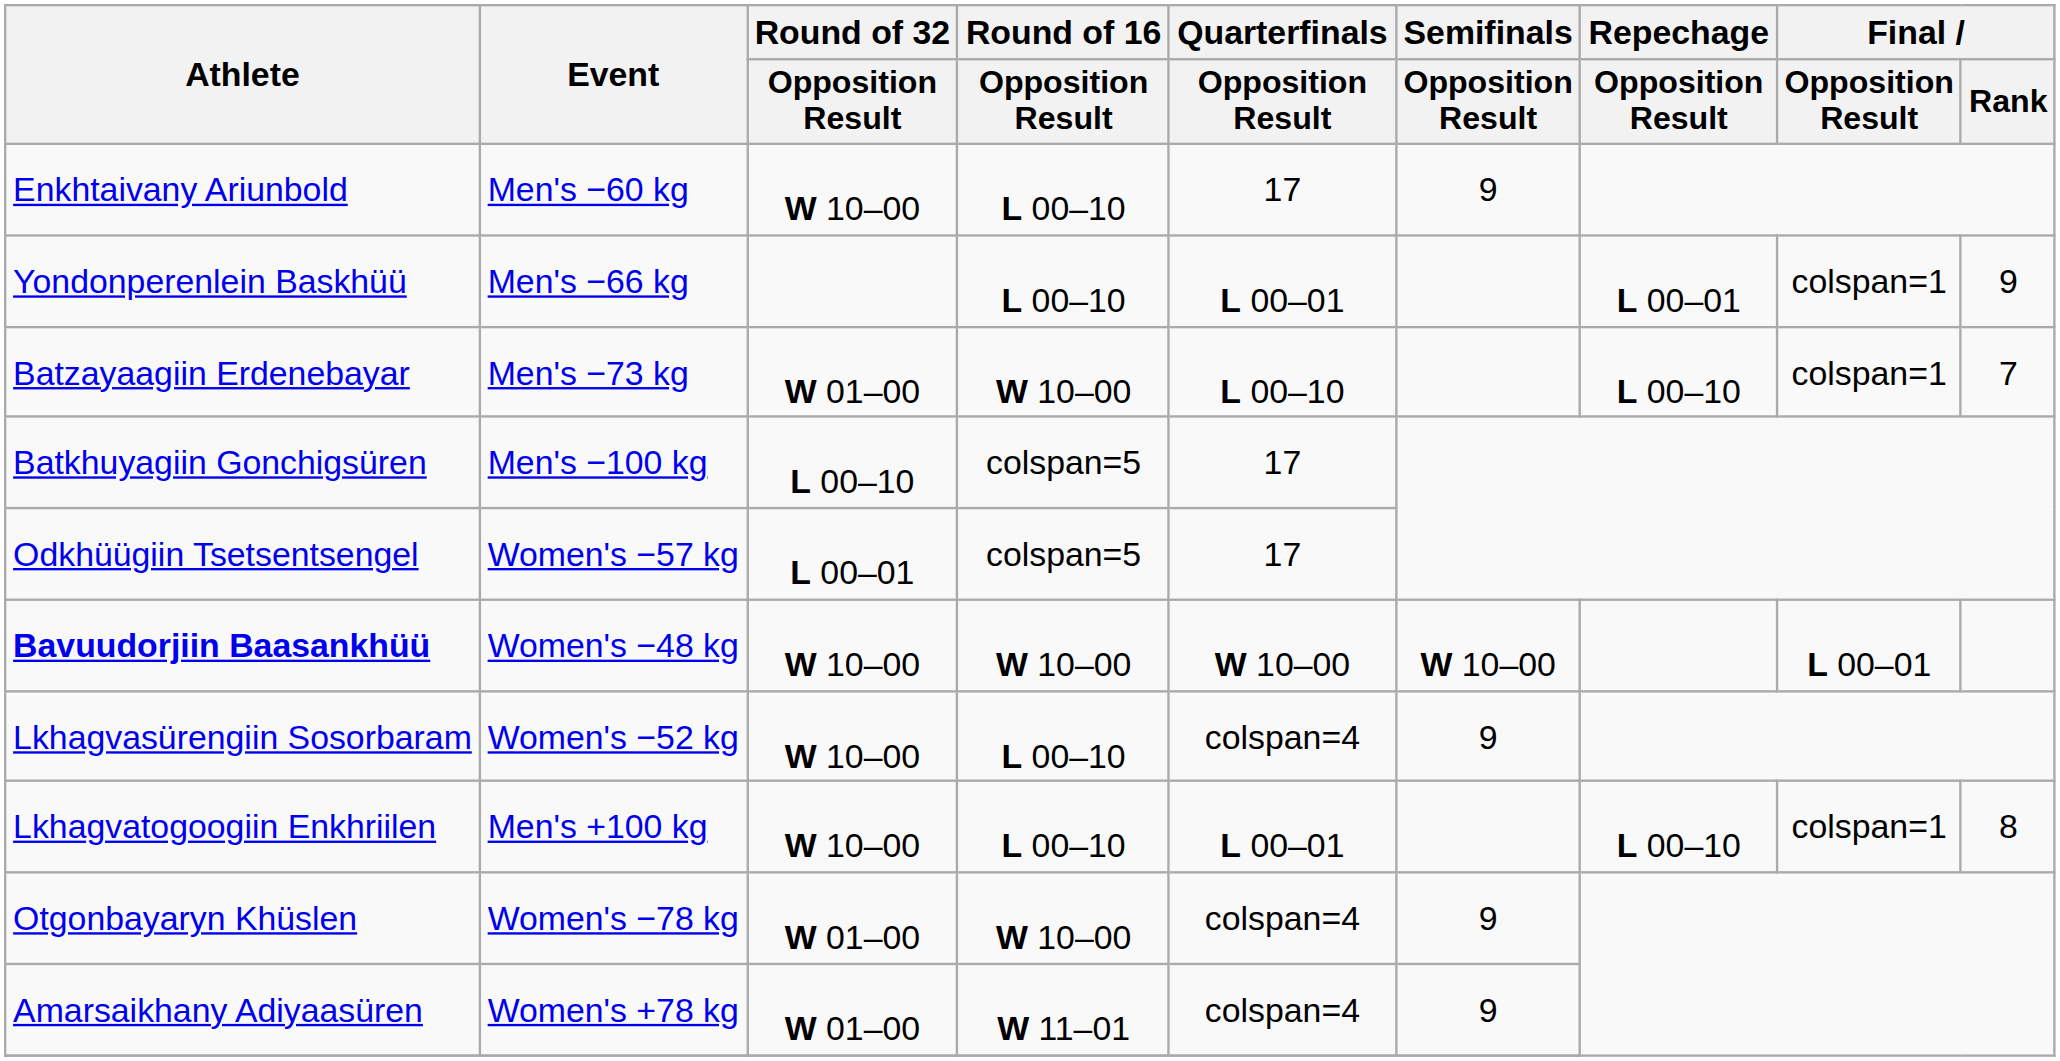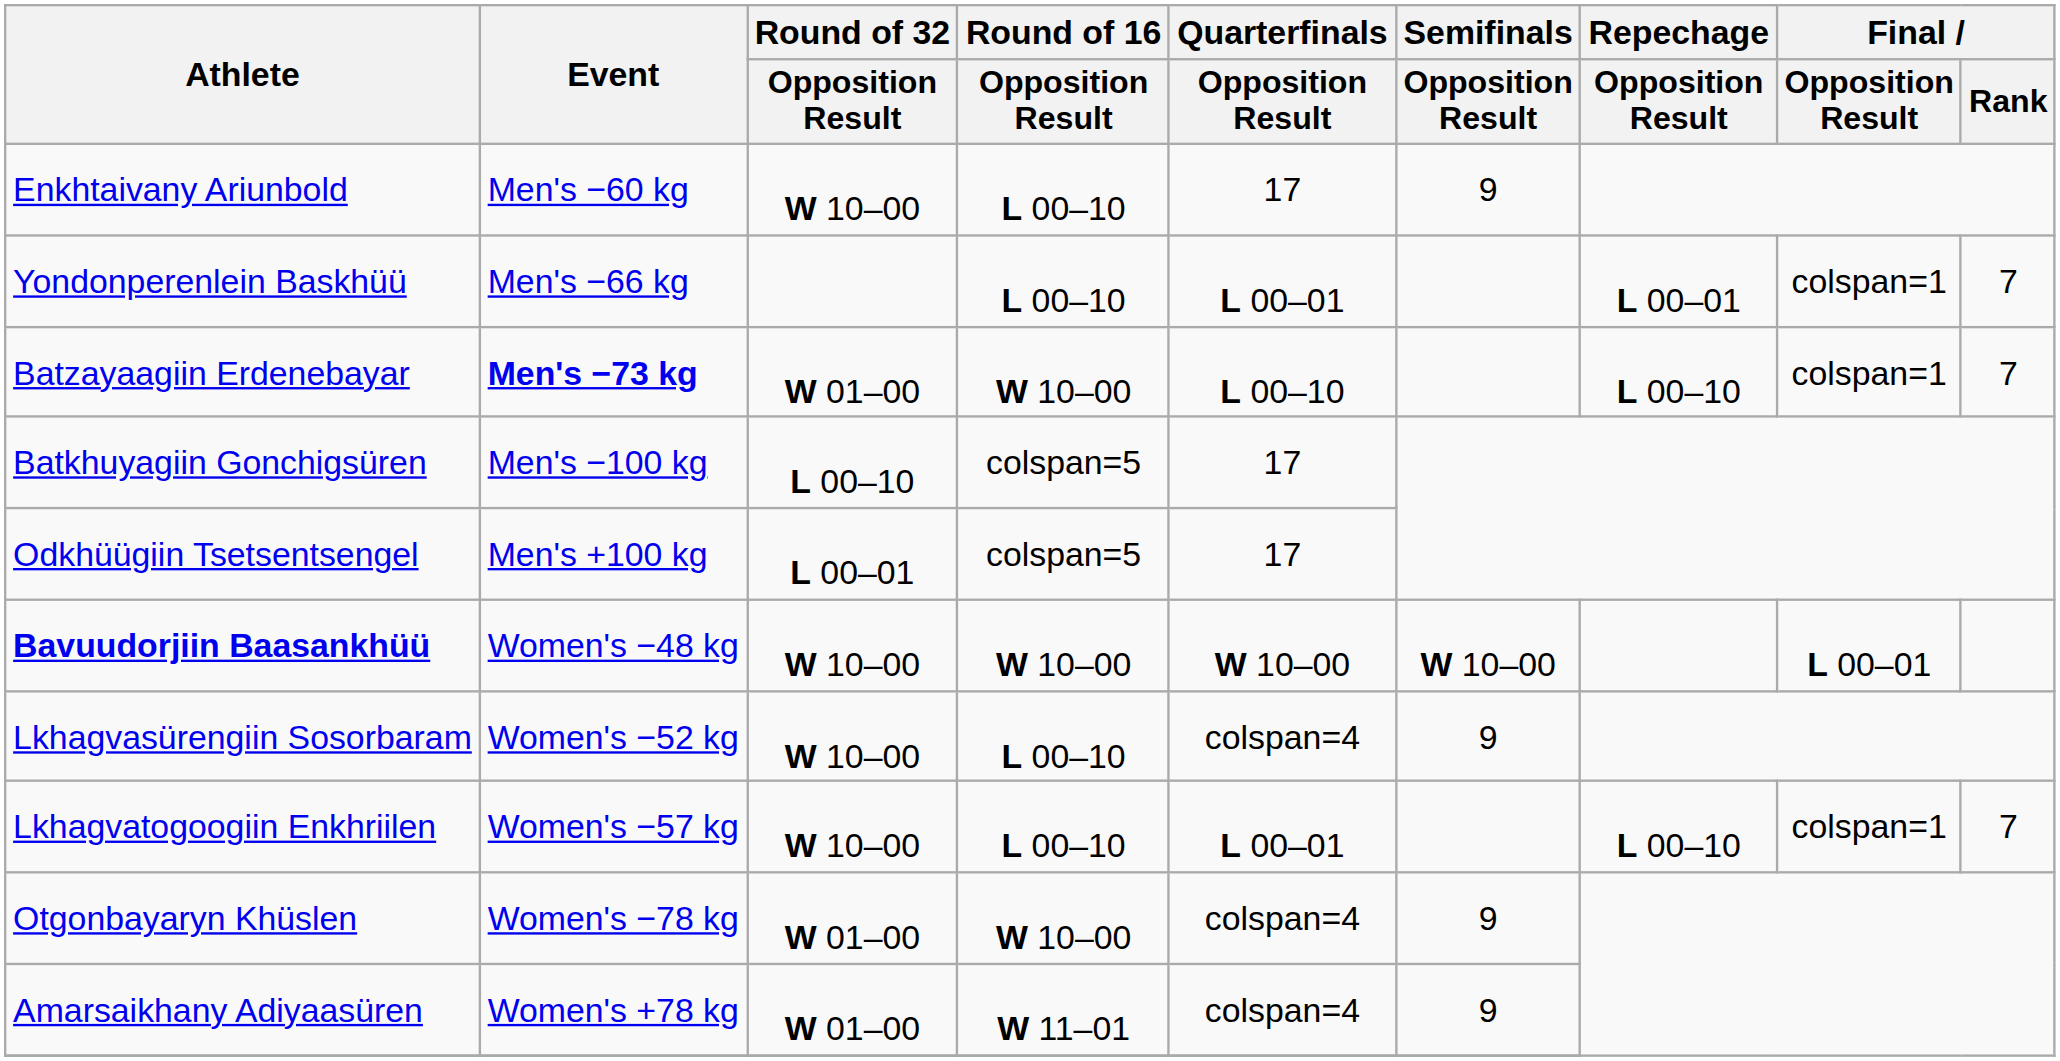Yondonperenlein Baskhüü | Final / Rank: 9 -> 7
Batzayaagiin Erdenebayar | Event: normal -> bold
Odkhüügiin Tsetsentsengel | Event: Women's −57 kg -> Men's +100 kg
Lkhagvatogoogiin Enkhriilen | Event: Men's +100 kg -> Women's −57 kg
Lkhagvatogoogiin Enkhriilen | Final / Rank: 8 -> 7
